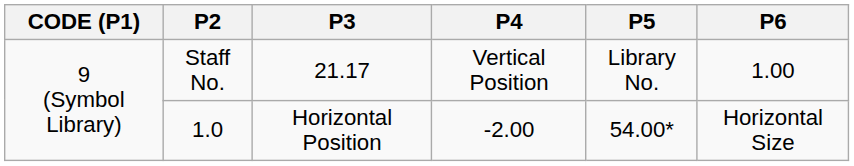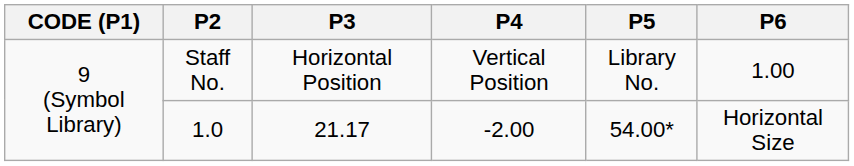Staff No. | P3: 21.17 -> Horizontal Position
1.0 | P3: Horizontal Position -> 21.17
